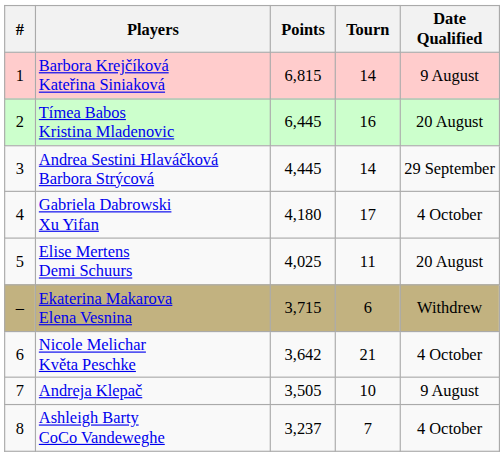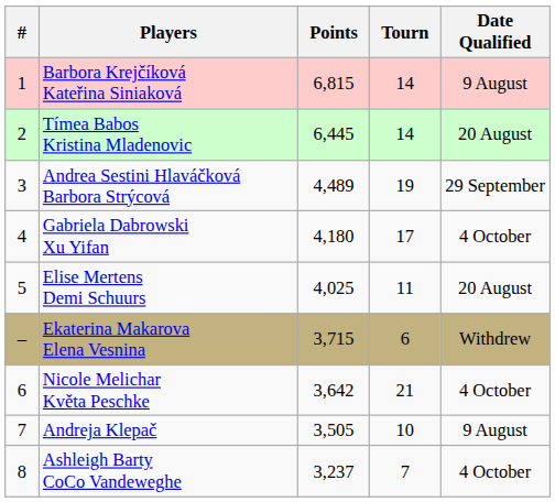Tímea Babos Kristina Mladenovic | Tourn: 16 -> 14
Andrea Sestini Hlaváčková Barbora Strýcová | Points: 4,445 -> 4,489
Andrea Sestini Hlaváčková Barbora Strýcová | Tourn: 14 -> 19
